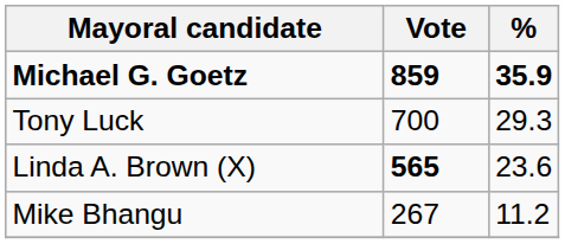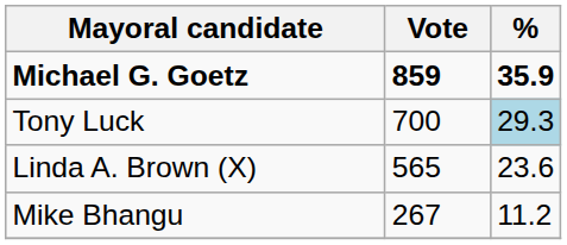Tony Luck | %: no background -> lightblue background
Linda A. Brown (X) | Vote: bold -> normal
